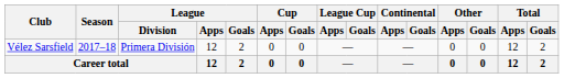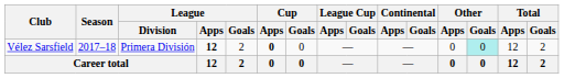Vélez Sarsfield | League / Apps: normal -> bold
Vélez Sarsfield | Cup / Apps: normal -> bold
Vélez Sarsfield | Other / Goals: no background -> paleturquoise background
